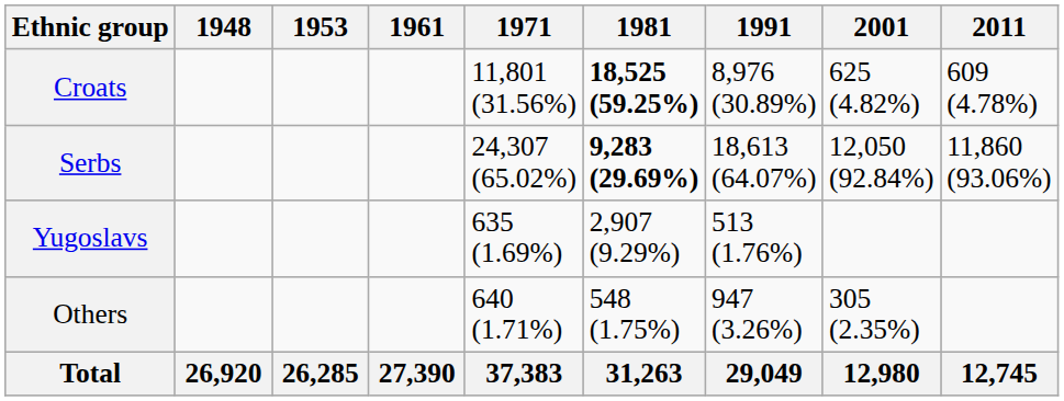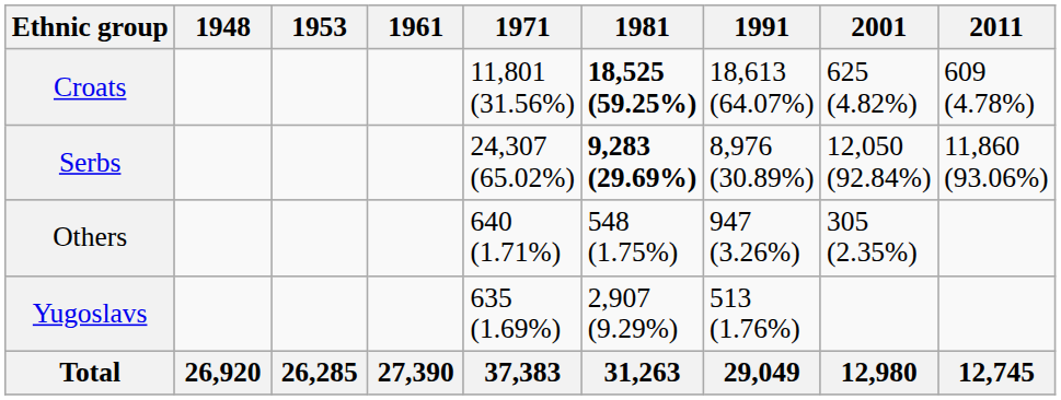Croats | 1991: 8,976 (30.89%) -> 18,613 (64.07%)
Serbs | 1991: 18,613 (64.07%) -> 8,976 (30.89%)
rows swapped: Yugoslavs <-> Others
